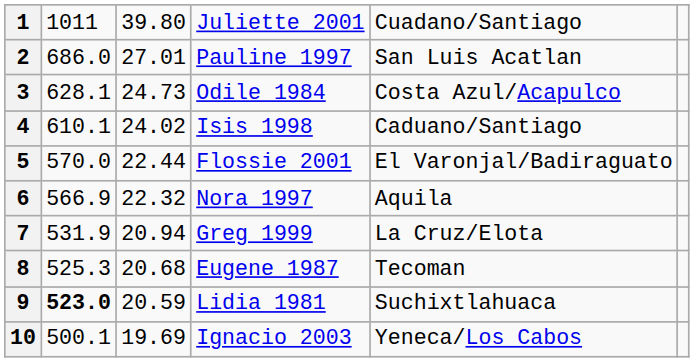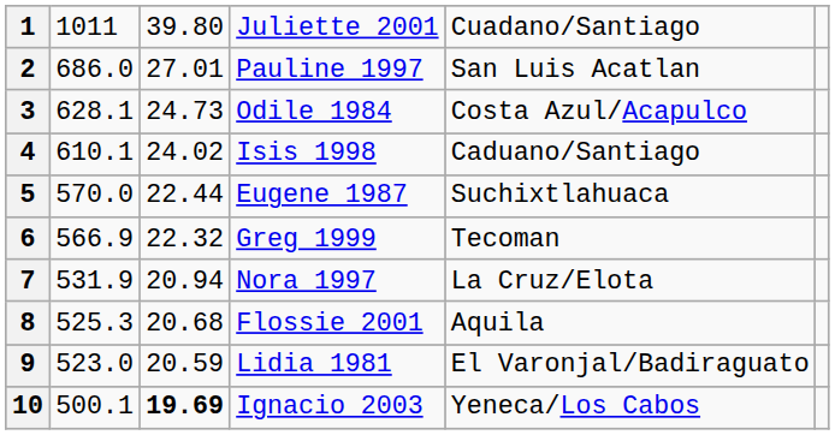5 | column 4: Flossie 2001 -> Eugene 1987
5 | column 5: El Varonjal/Badiraguato -> Suchixtlahuaca
6 | column 4: Nora 1997 -> Greg 1999
6 | column 5: Aquila -> Tecoman
7 | column 4: Greg 1999 -> Nora 1997
8 | column 4: Eugene 1987 -> Flossie 2001
8 | column 5: Tecoman -> Aquila
9 | column 2: bold -> normal
9 | column 5: Suchixtlahuaca -> El Varonjal/Badiraguato
10 | column 3: normal -> bold
